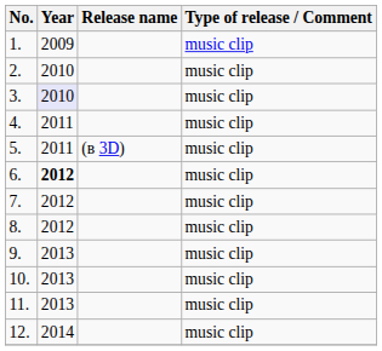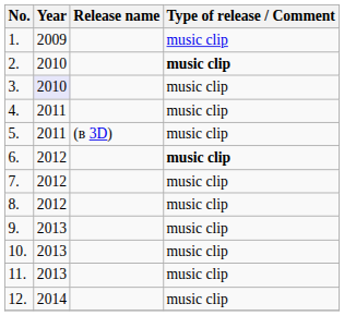2. | Type of release / Comment: normal -> bold
6. | Year: bold -> normal
6. | Type of release / Comment: normal -> bold
